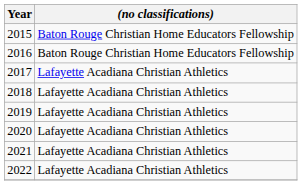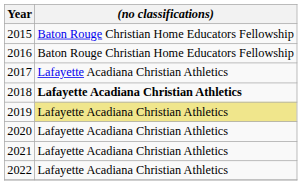2018 | (no classifications): normal -> bold
2019 | (no classifications): no background -> khaki background
